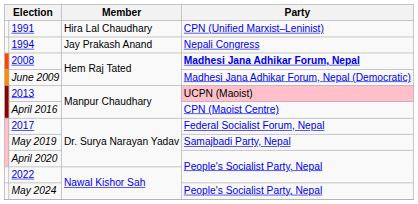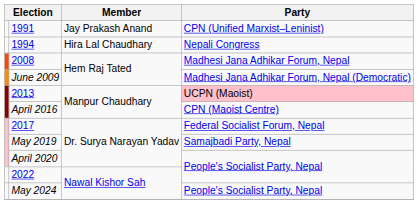1991 | Member: Hira Lal Chaudhary -> Jay Prakash Anand
1994 | Member: Jay Prakash Anand -> Hira Lal Chaudhary
2008 | Party: bold -> normal
